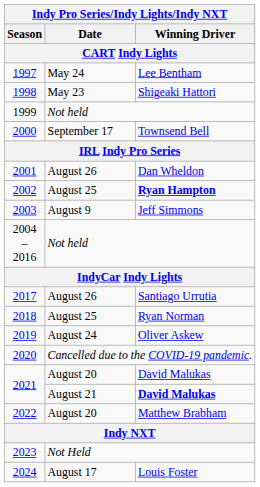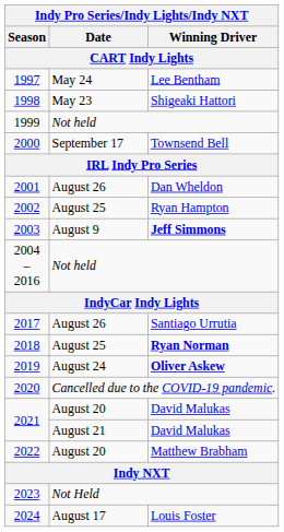2002 | Winning Driver: bold -> normal
2003 | Winning Driver: normal -> bold
2018 | Winning Driver: normal -> bold
2019 | Winning Driver: normal -> bold
2021 / August 21 | Winning Driver: bold -> normal
